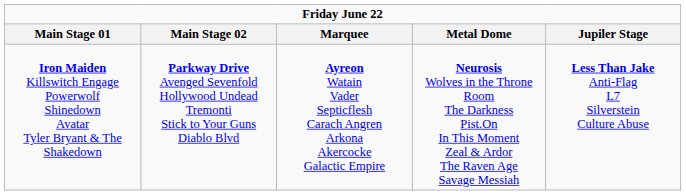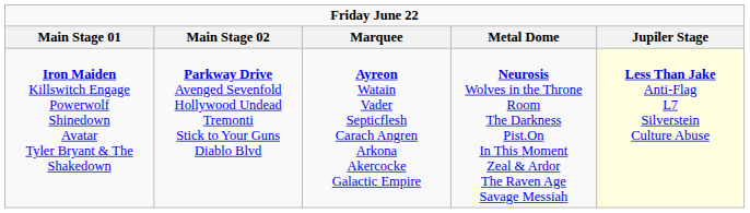row 3 | Jupiler Stage: no background -> lightyellow background
